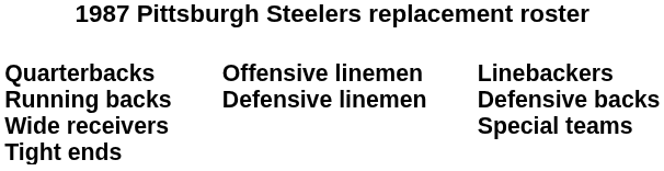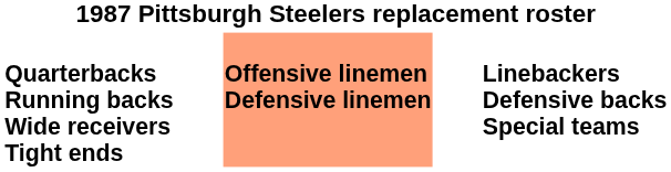Quarterbacks Running backs Wide receivers Tight ends | column 2: no background -> lightsalmon background
